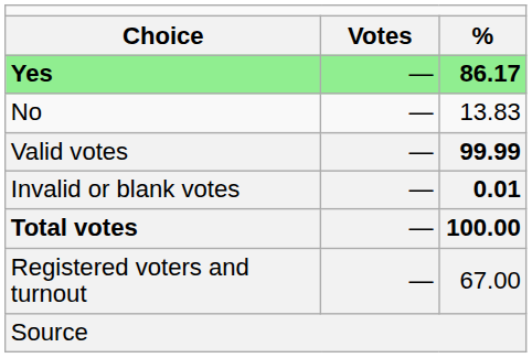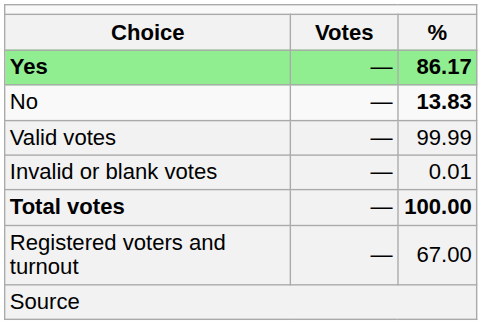No | column 3: normal -> bold
Valid votes | column 3: bold -> normal
Invalid or blank votes | column 3: bold -> normal
